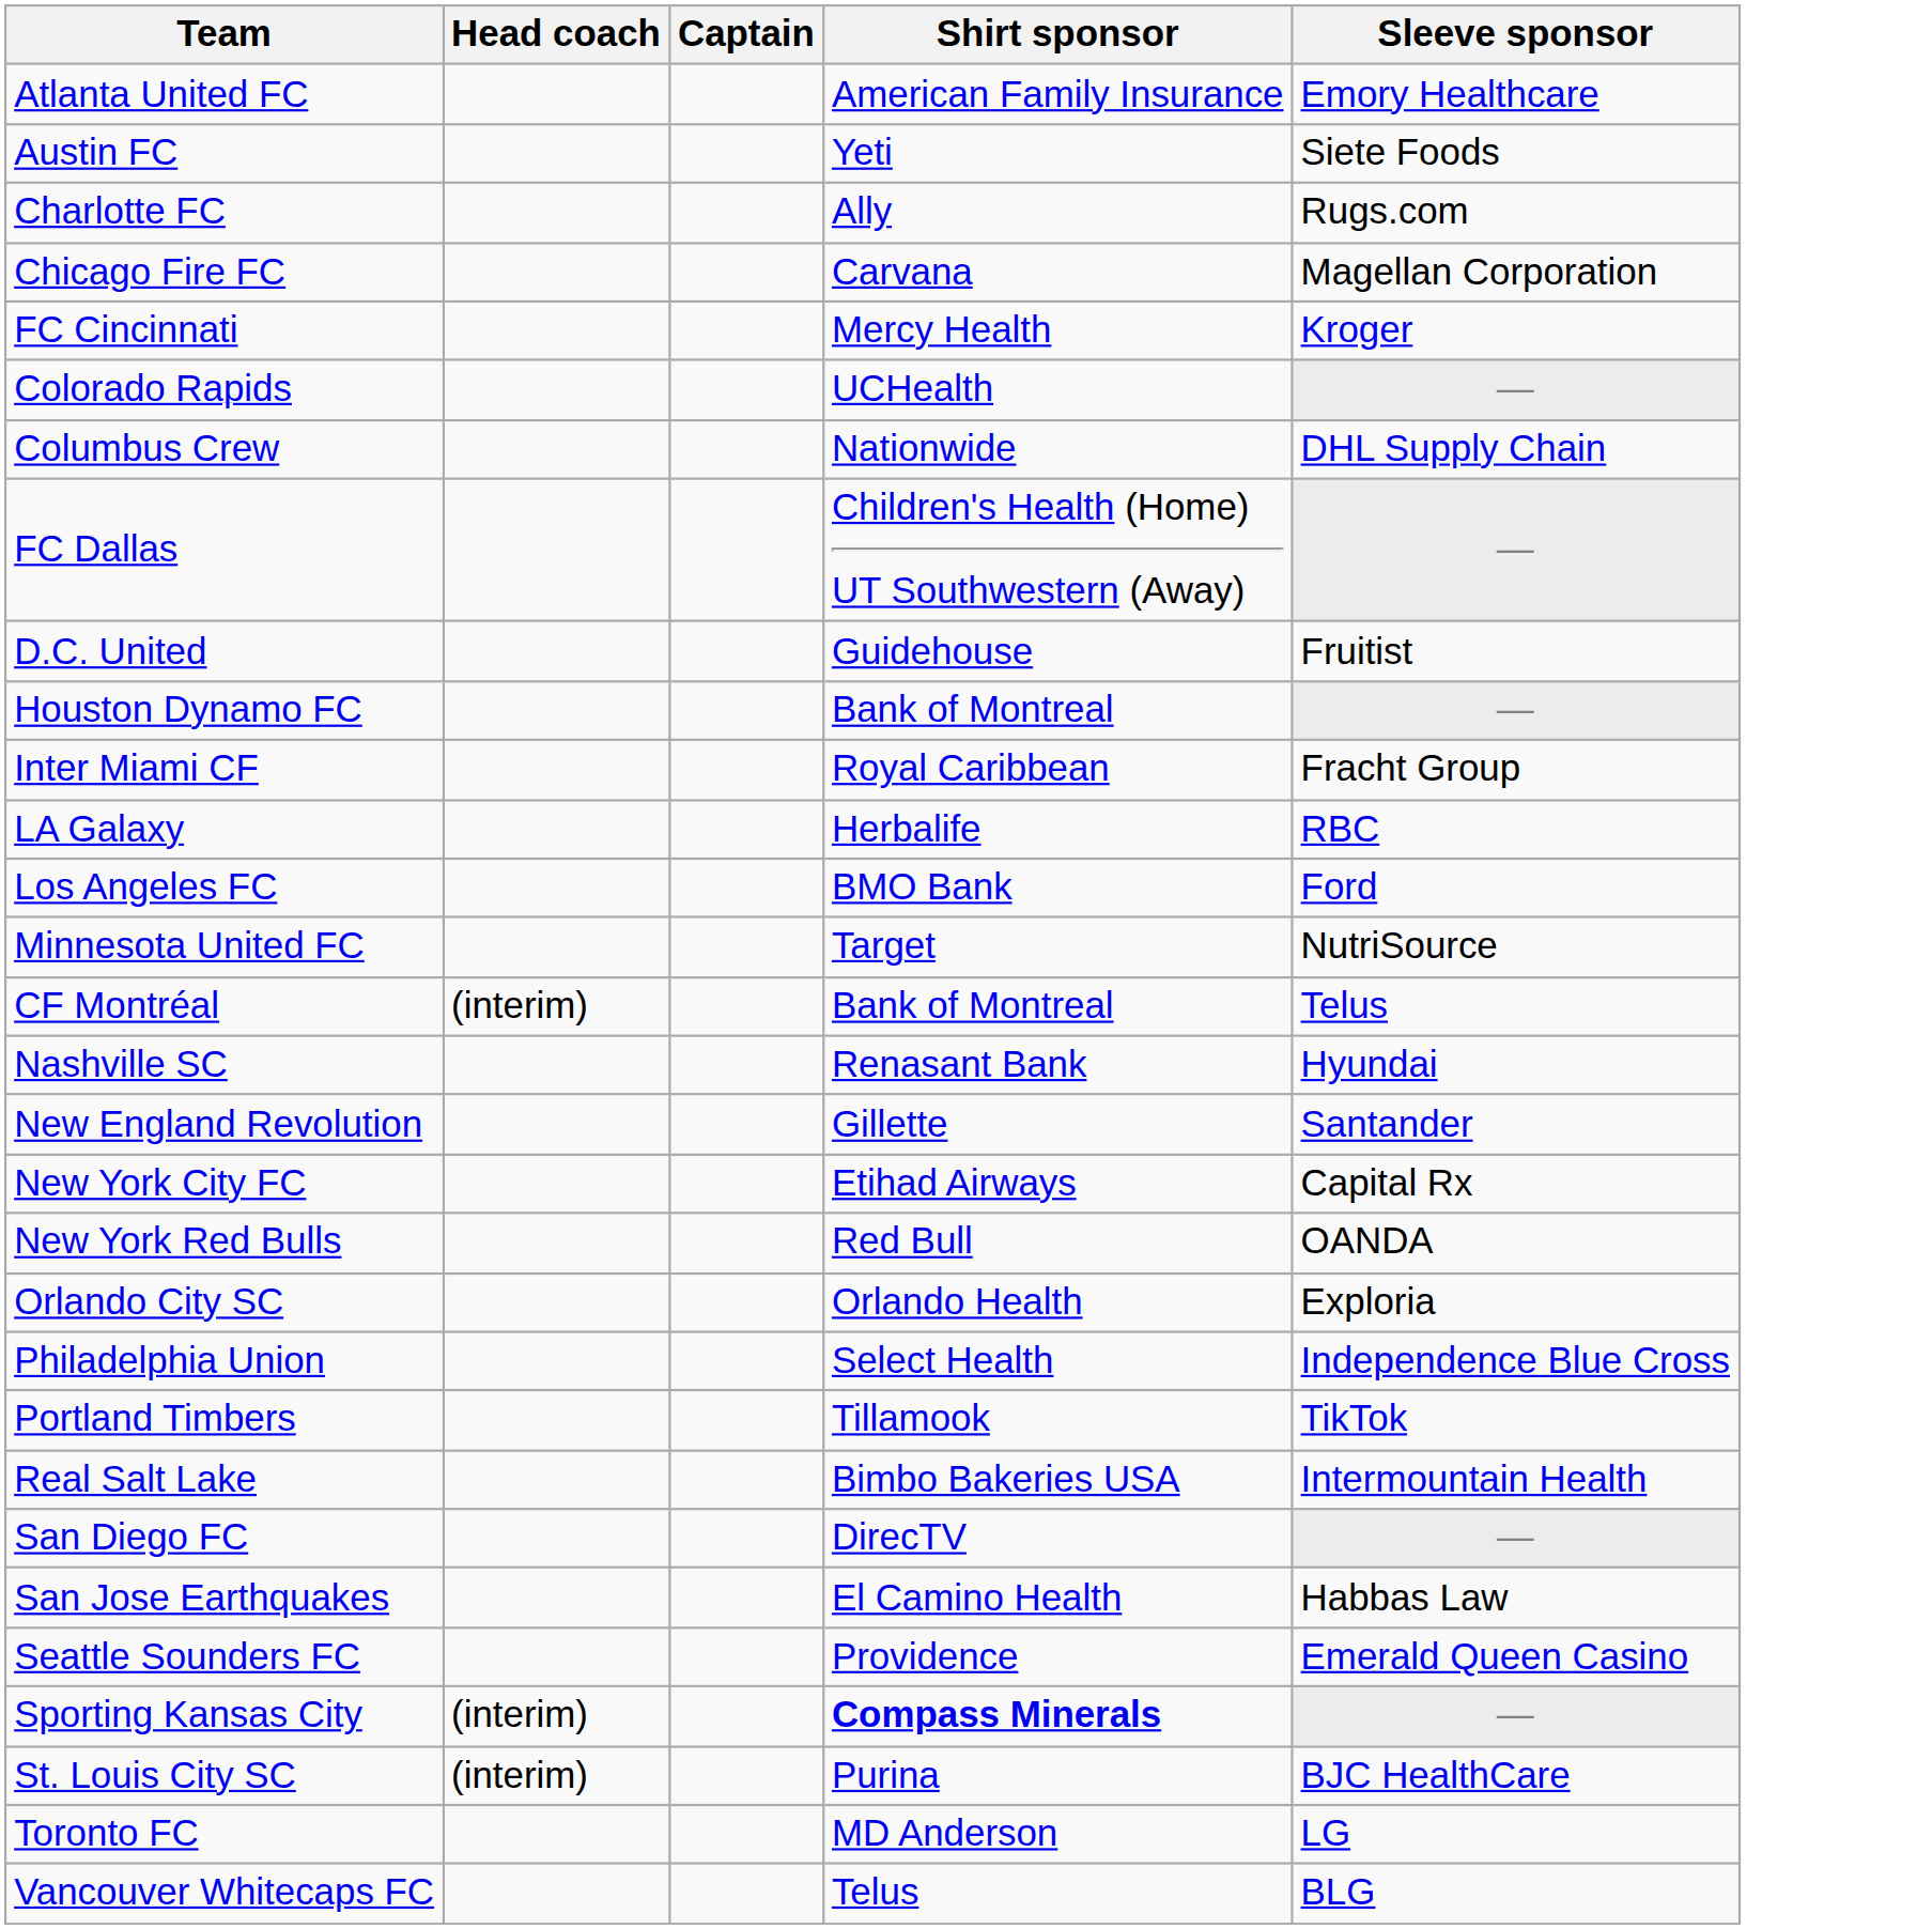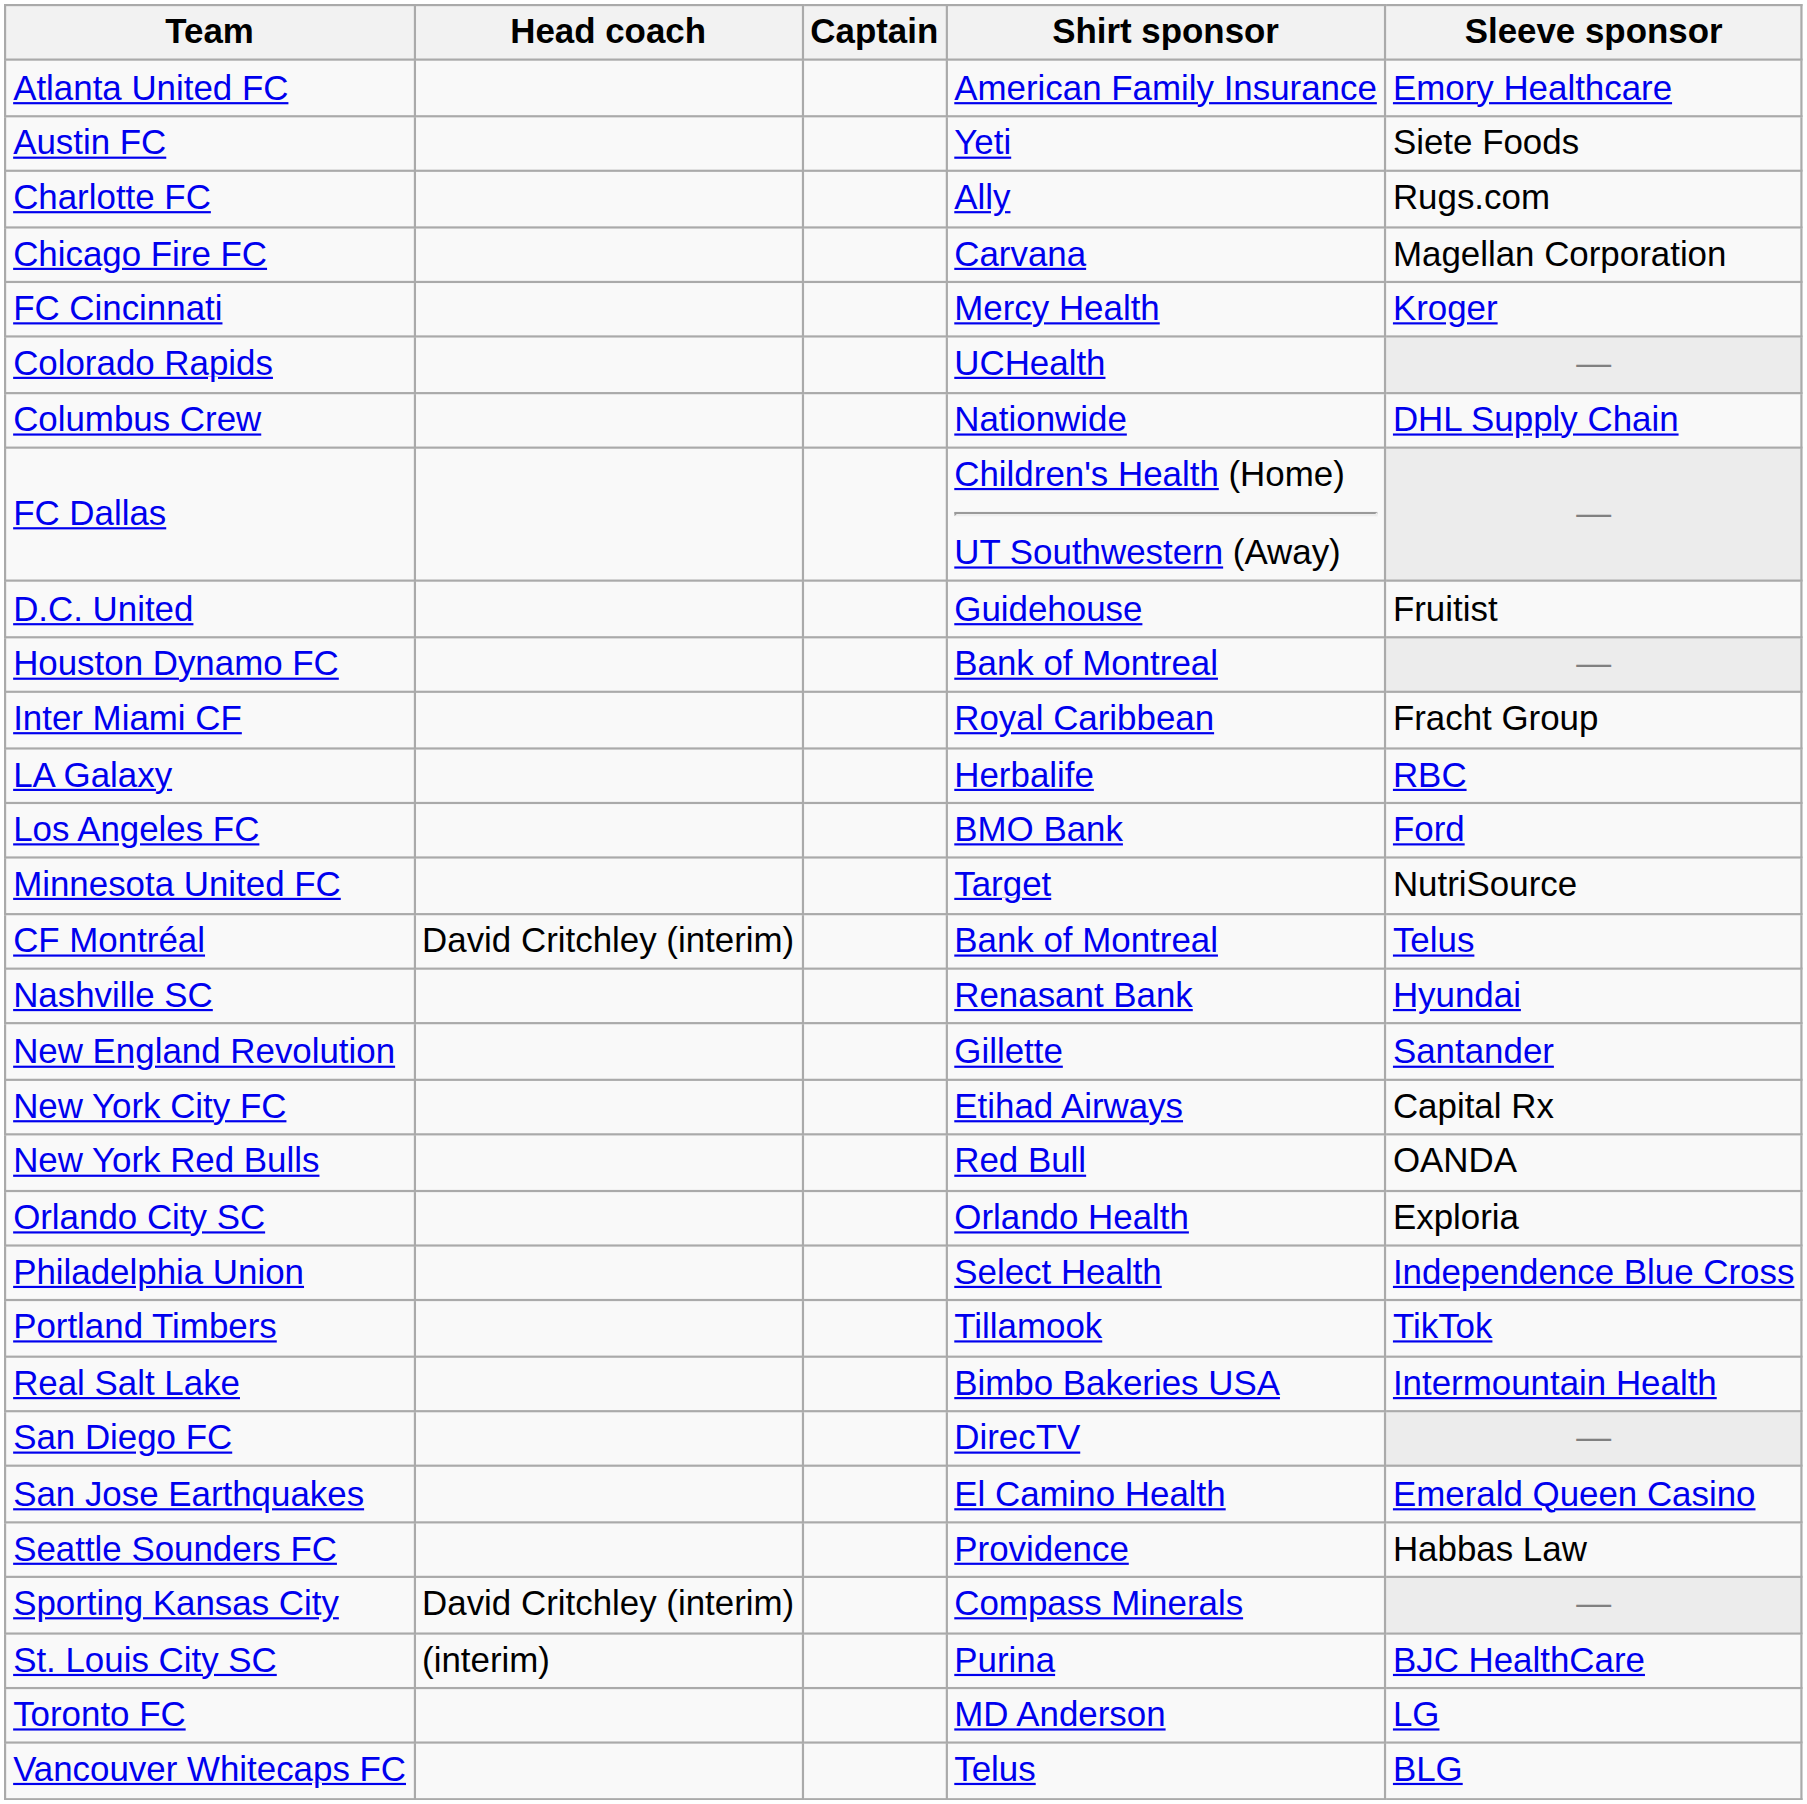CF Montréal | Head coach: (interim) -> David Critchley (interim)
San Jose Earthquakes | Sleeve sponsor: Habbas Law -> Emerald Queen Casino
Seattle Sounders FC | Sleeve sponsor: Emerald Queen Casino -> Habbas Law
Sporting Kansas City | Head coach: (interim) -> David Critchley (interim)
Sporting Kansas City | Shirt sponsor: bold -> normal
